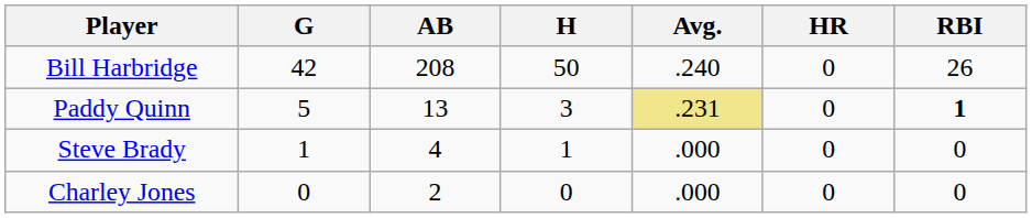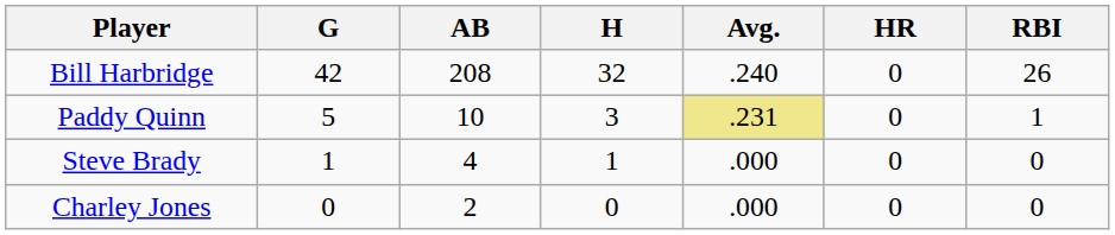Bill Harbridge | H: 50 -> 32
Paddy Quinn | AB: 13 -> 10
Paddy Quinn | RBI: bold -> normal
